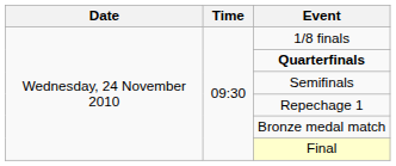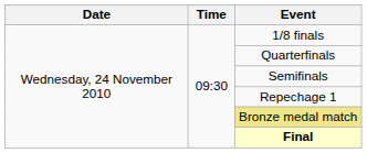Quarterfinals | Event: bold -> normal
Bronze medal match | Event: no background -> khaki background
Final | Event: normal -> bold
